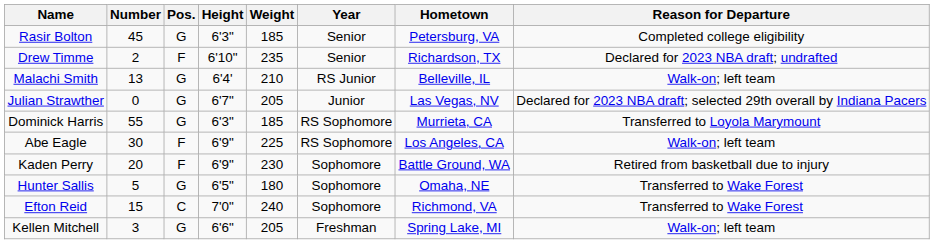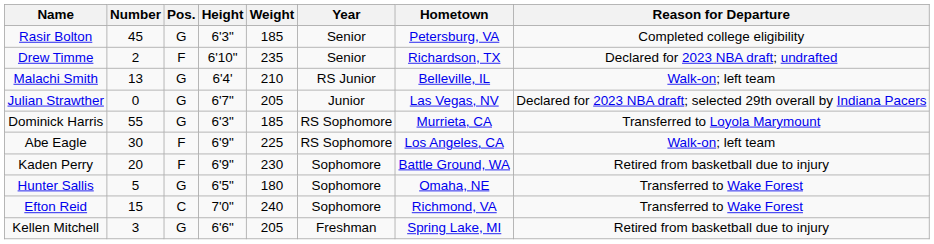Kellen Mitchell | Reason for Departure: Walk-on; left team -> Retired from basketball due to injury
